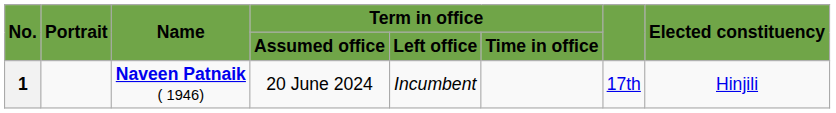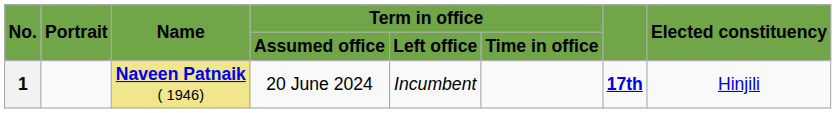1 | Name: no background -> khaki background
1 | column 7: normal -> bold
